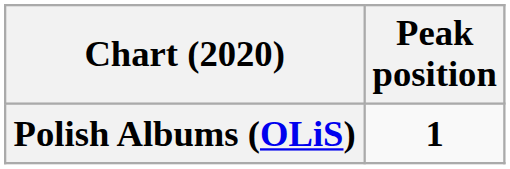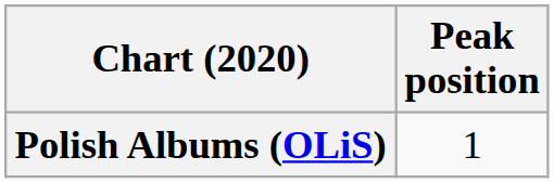Polish Albums (OLiS) | Peak position: bold -> normal
